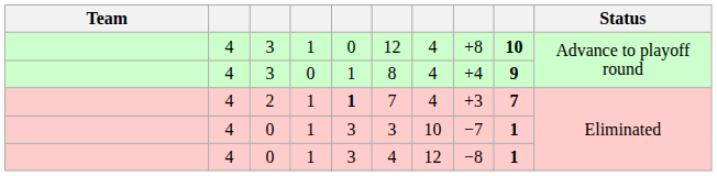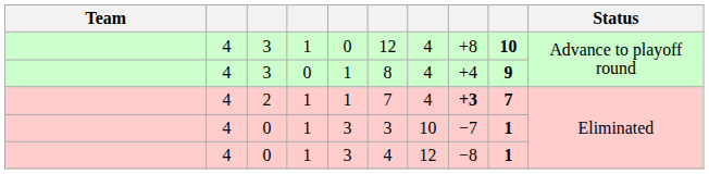2 | column 5: bold -> normal
2 | column 8: normal -> bold
